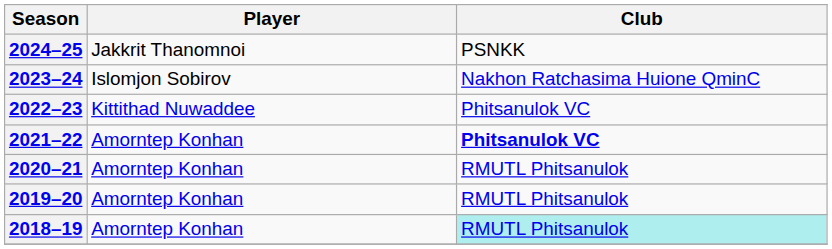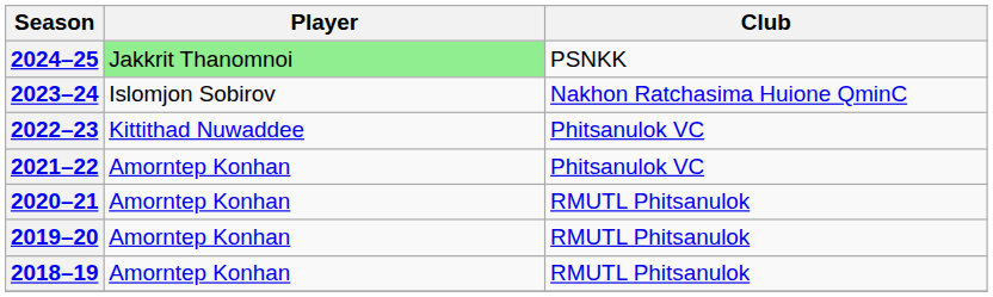2024–25 | Player: no background -> lightgreen background
2021–22 | Club: bold -> normal
2018–19 | Club: paleturquoise background -> no background
